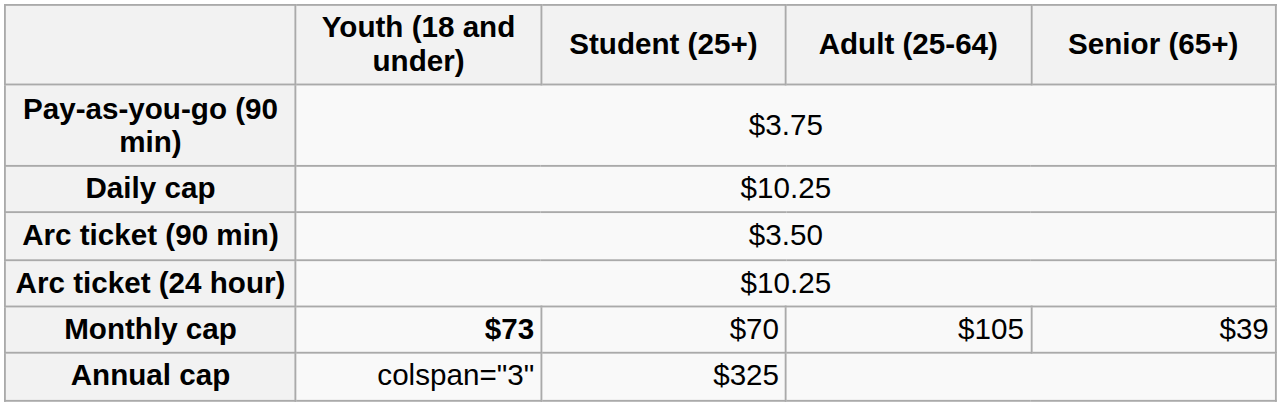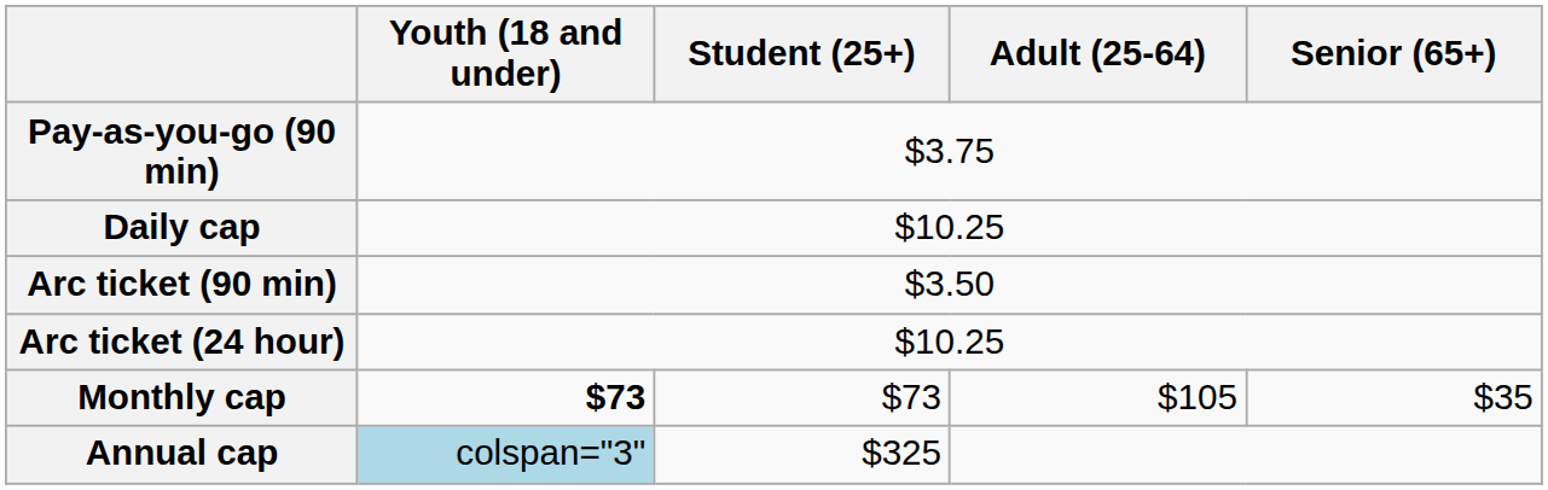Monthly cap | Student (25+): $70 -> $73
Monthly cap | Senior (65+): $39 -> $35
Annual cap | Youth (18 and under): no background -> lightblue background
